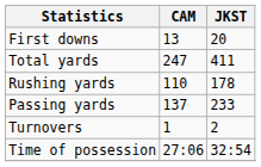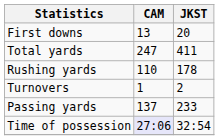rows swapped: Passing yards <-> Turnovers
Time of possession | CAM: no background -> lavender background
